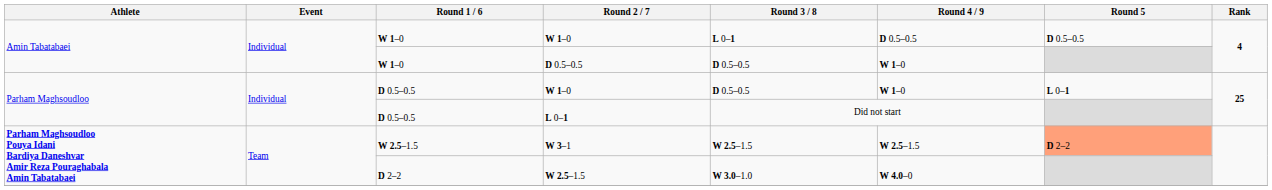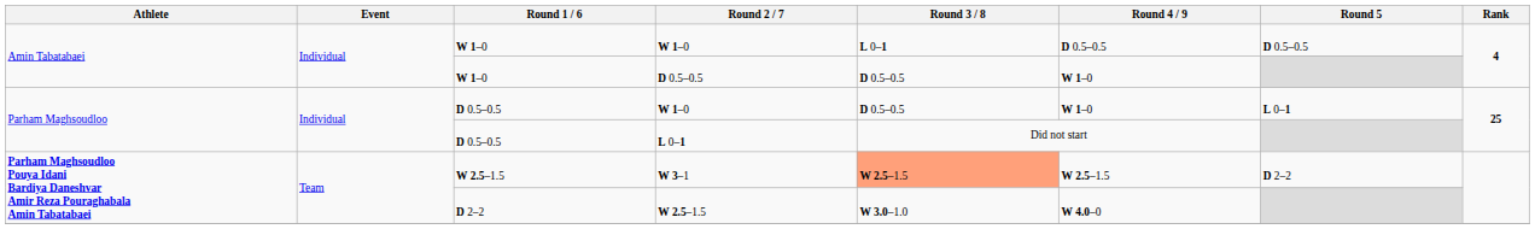W 3–1 | Round 3 / 8: no background -> lightsalmon background
W 3–1 | Round 5: lightsalmon background -> no background
